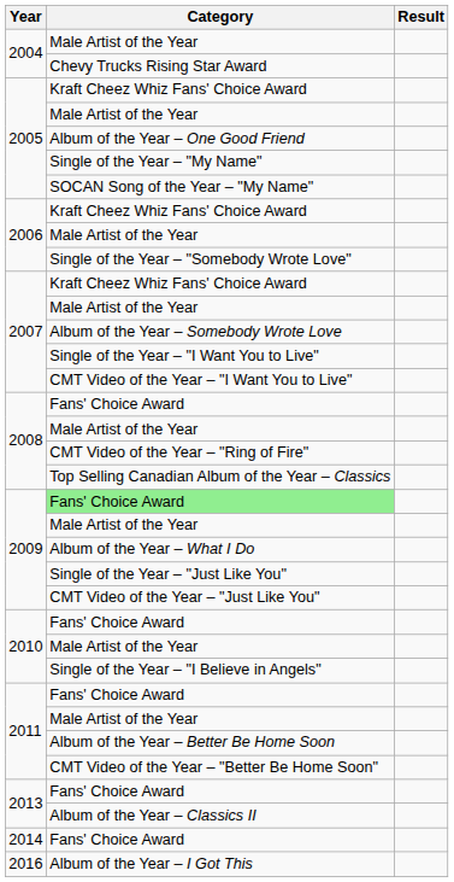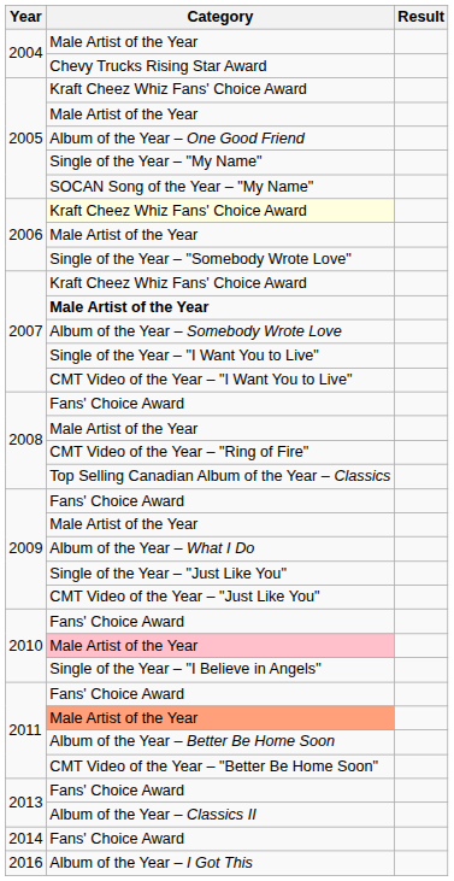2006 / Kraft Cheez Whiz Fans' Choice Award | Category: no background -> lightyellow background
2007 / Male Artist of the Year | Category: normal -> bold
2009 / Fans' Choice Award | Category: lightgreen background -> no background
2010 / Male Artist of the Year | Category: no background -> pink background
2011 / Male Artist of the Year | Category: no background -> lightsalmon background
